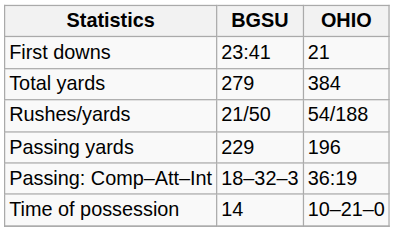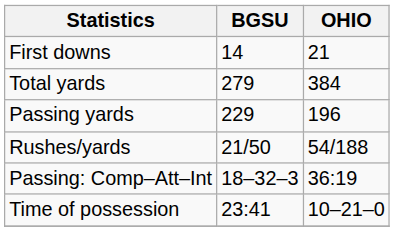First downs | BGSU: 23:41 -> 14
rows swapped: Rushes/yards <-> Passing yards
Time of possession | BGSU: 14 -> 23:41
